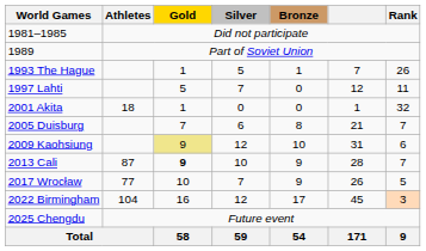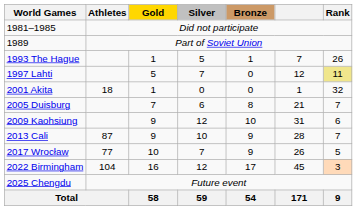1997 Lahti | Rank: no background -> khaki background
2009 Kaohsiung | Gold: khaki background -> no background
2013 Cali | Gold: bold -> normal
